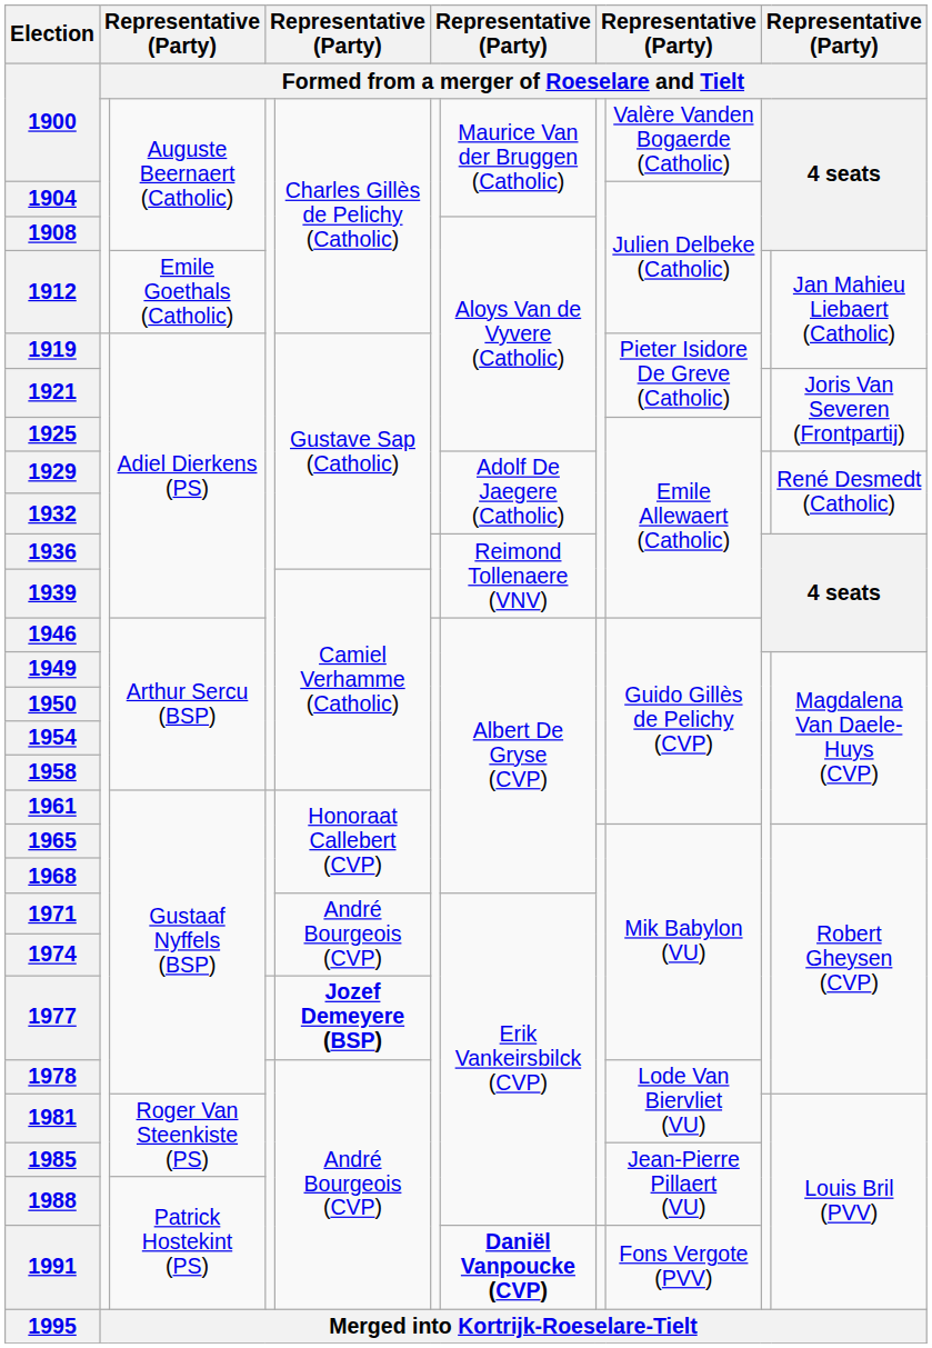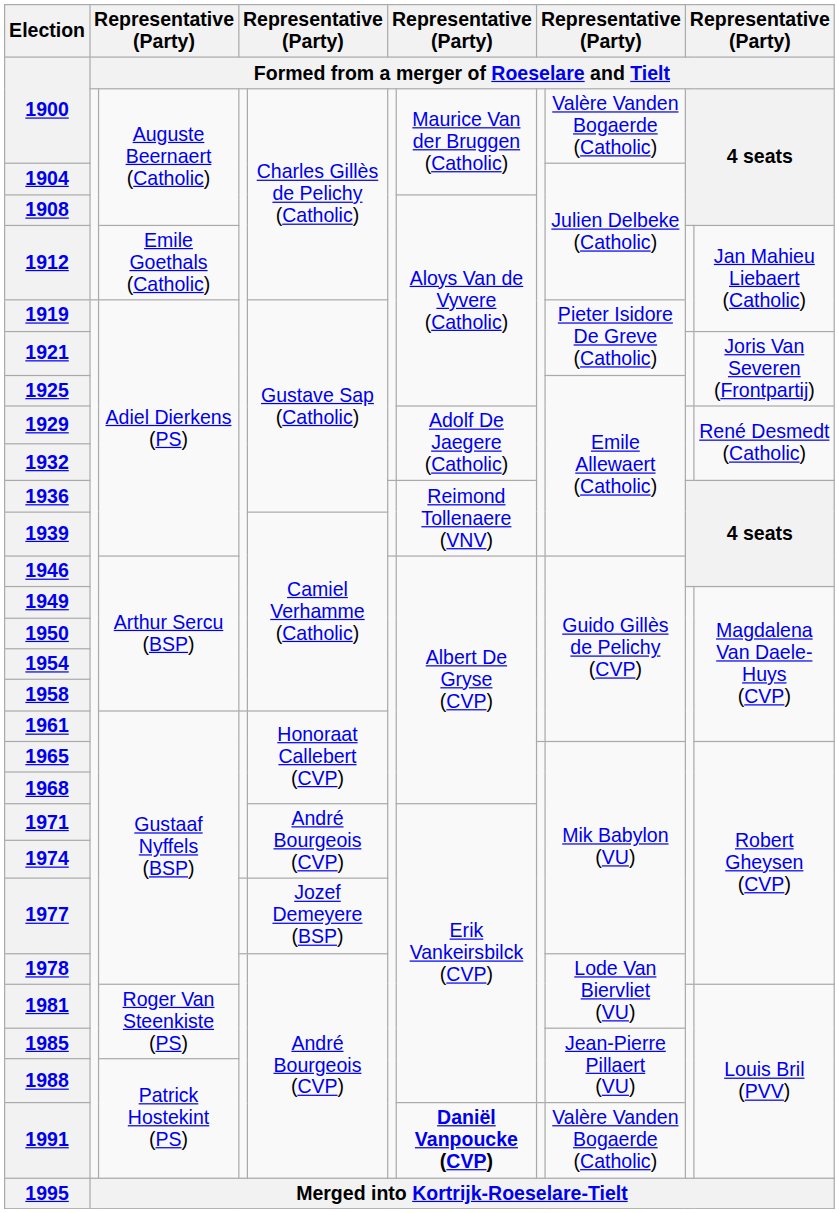1977 | column 5: bold -> normal
1991 | column 9: Fons Vergote (PVV) -> Valère Vanden Bogaerde (Catholic)
